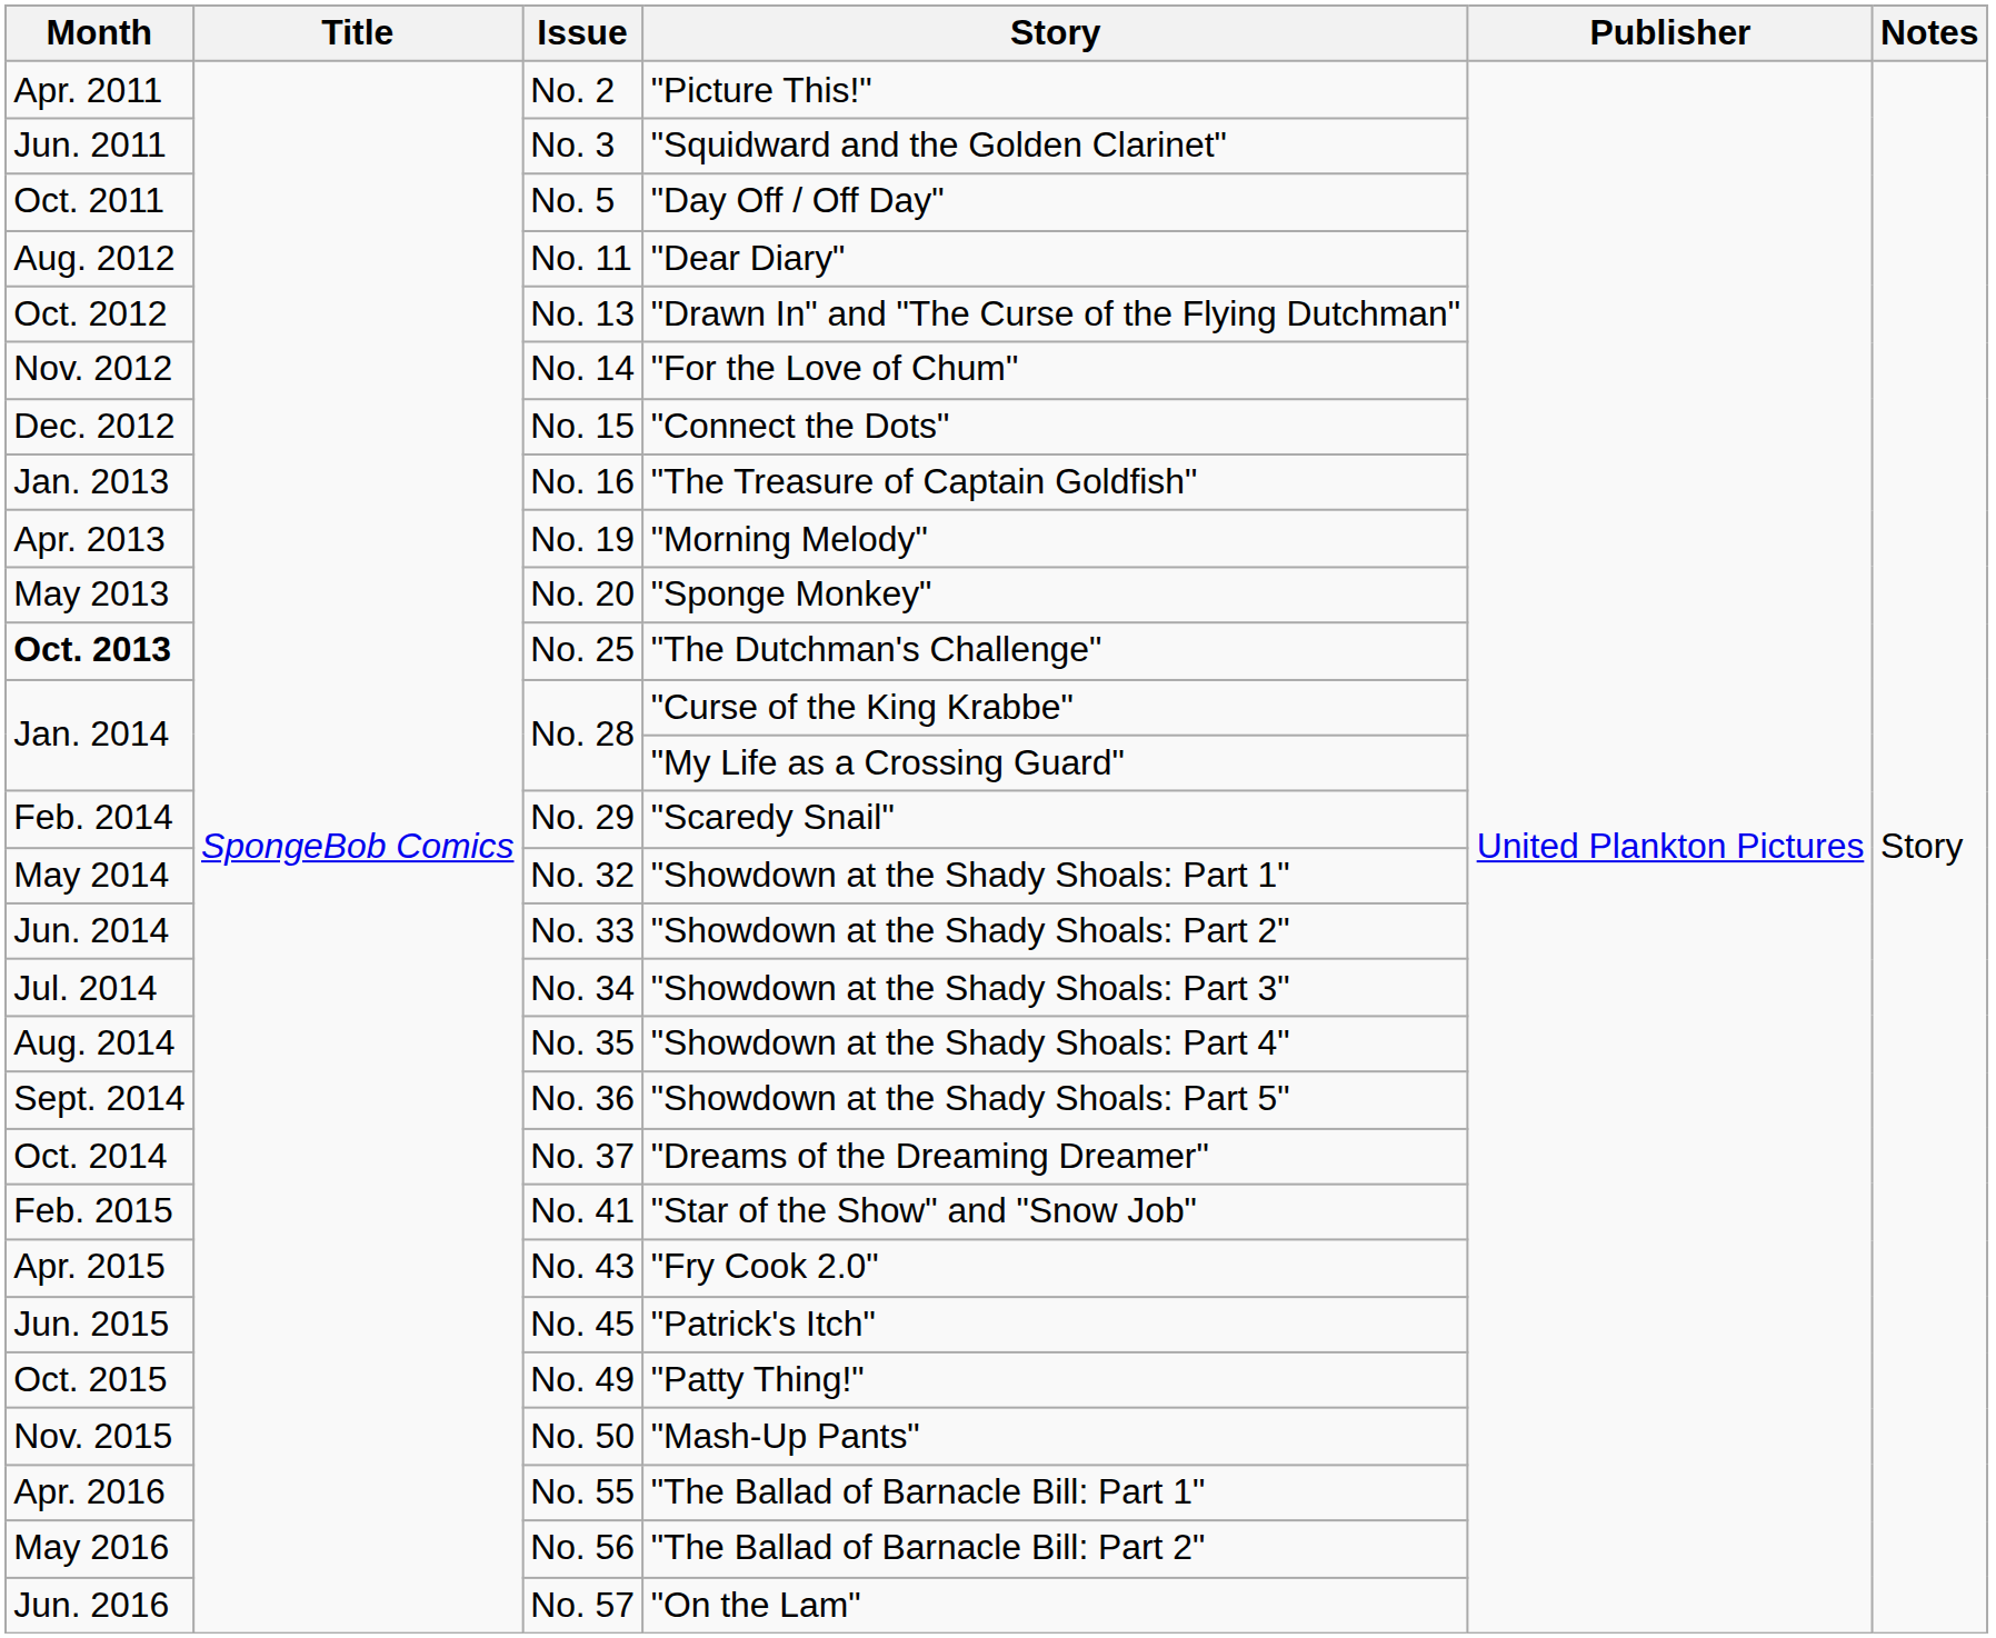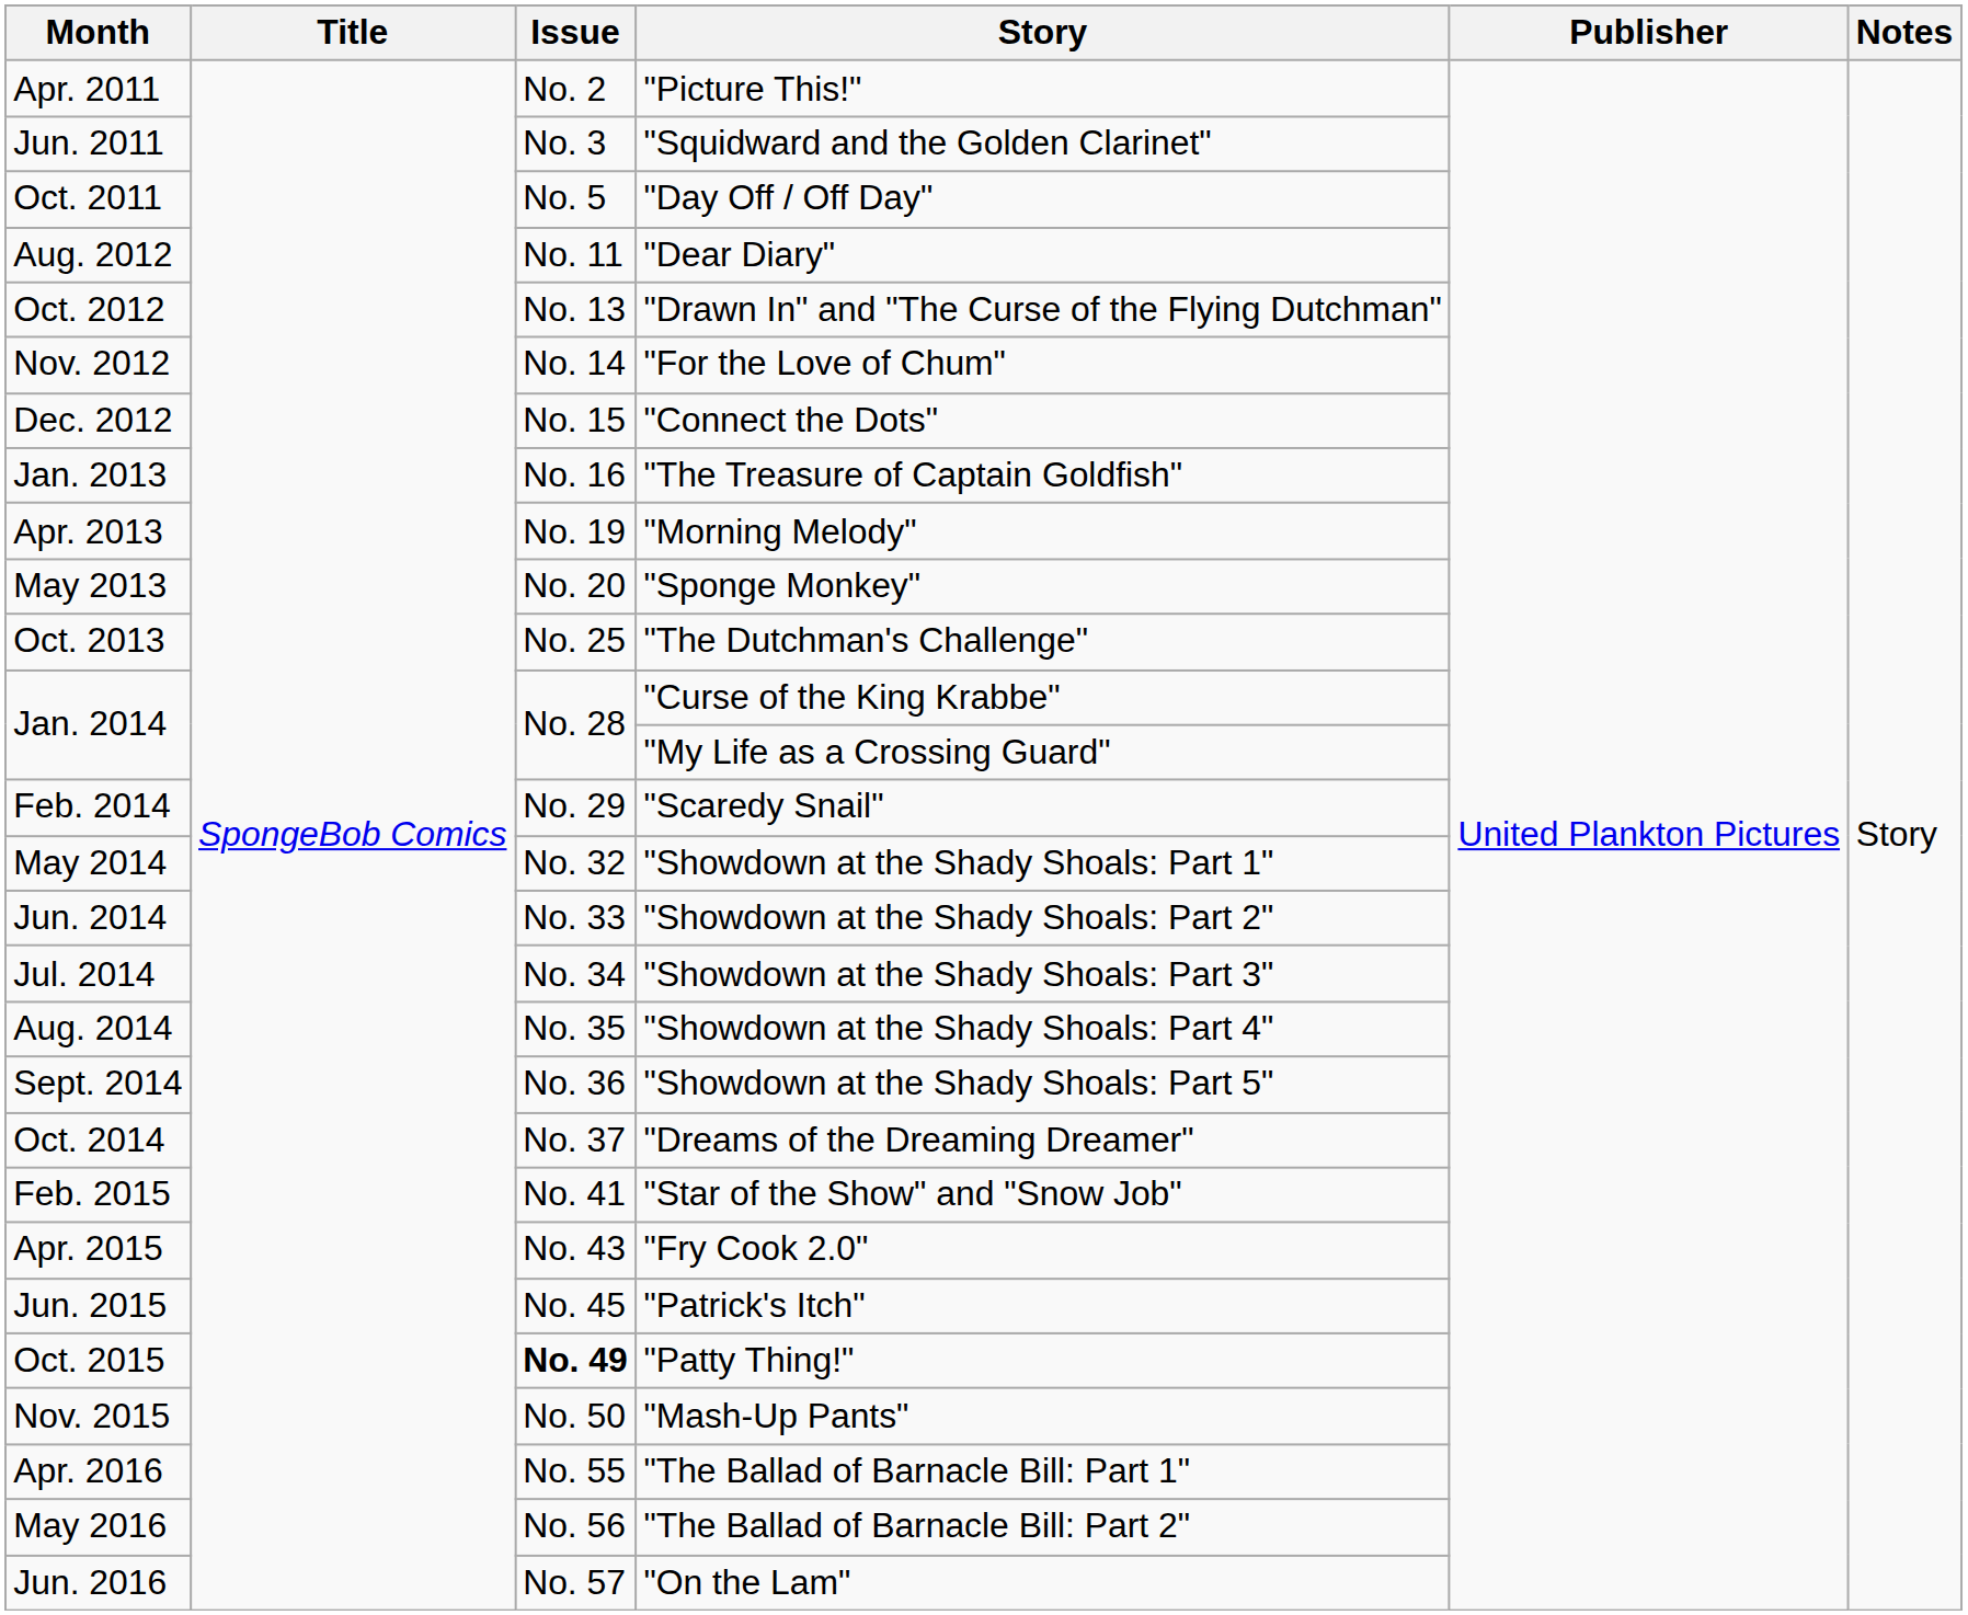"The Dutchman's Challenge" | Month: bold -> normal
"Patty Thing!" | Issue: normal -> bold
